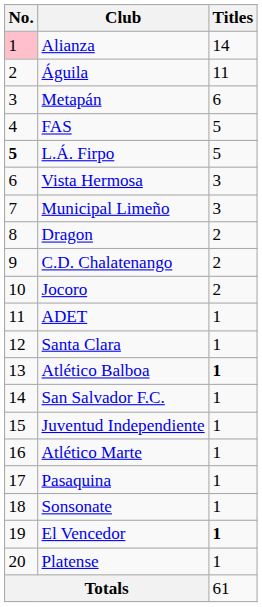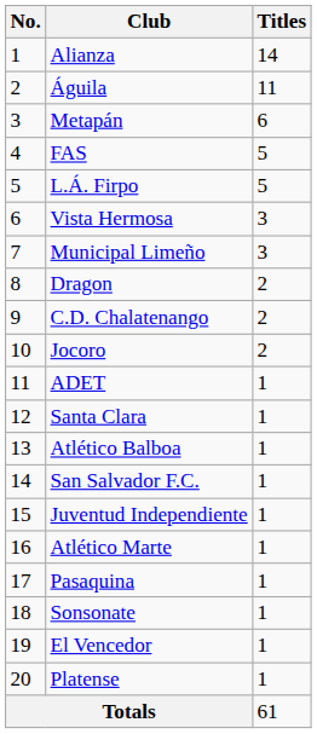Alianza | No.: pink background -> no background
L.Á. Firpo | No.: bold -> normal
Atlético Balboa | Titles: bold -> normal
El Vencedor | Titles: bold -> normal
